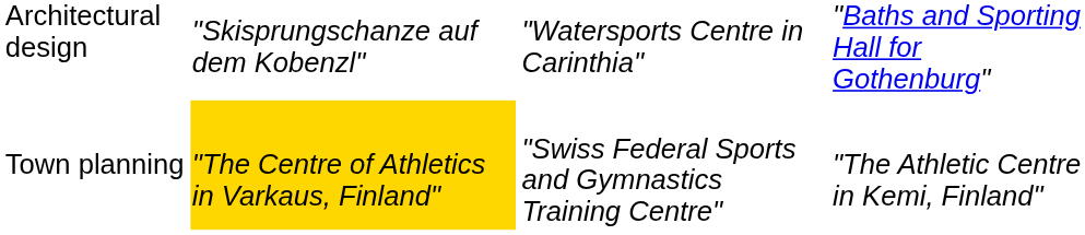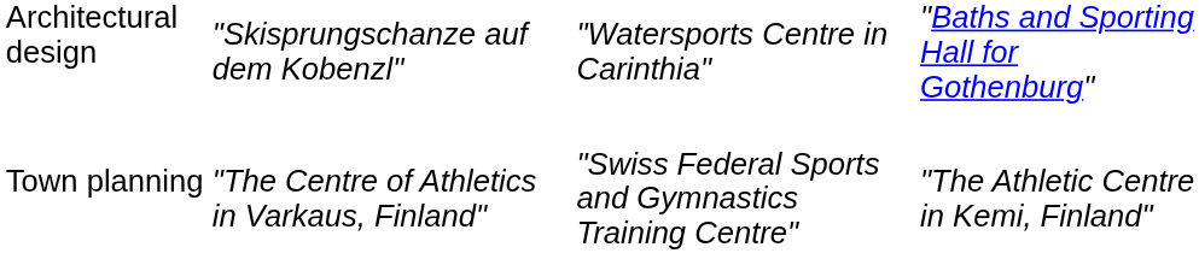Town planning | column 2: gold background -> no background
